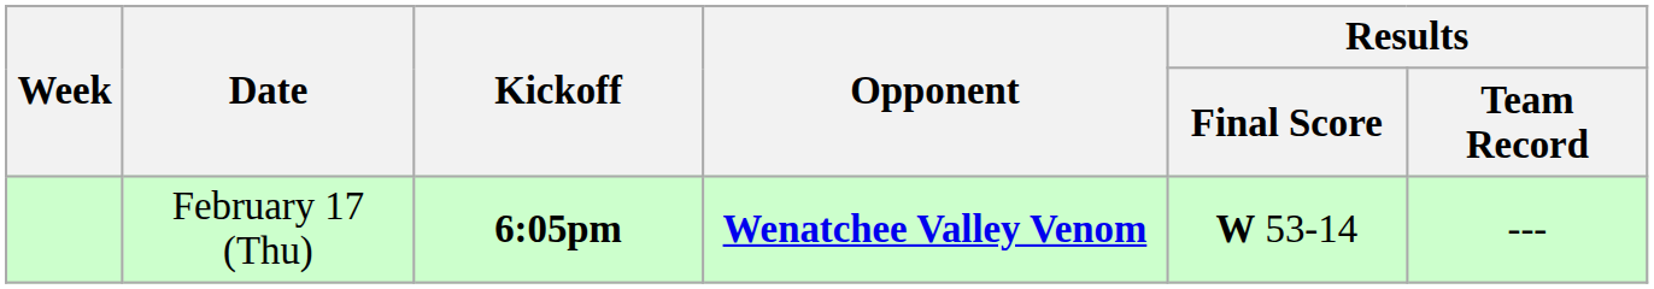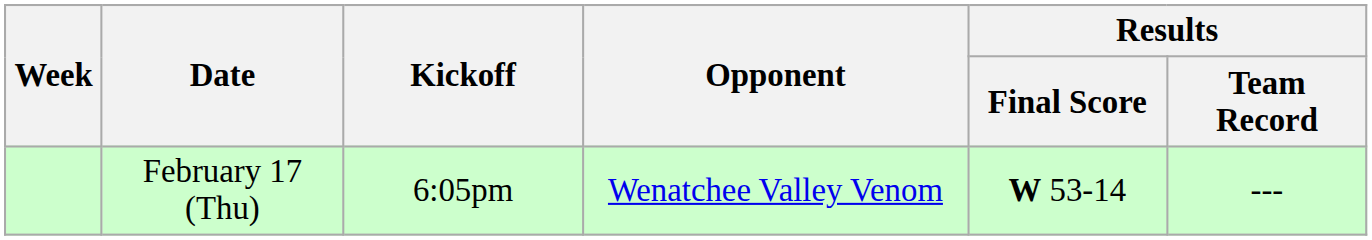February 17 (Thu) | Kickoff: bold -> normal
February 17 (Thu) | Opponent: bold -> normal
